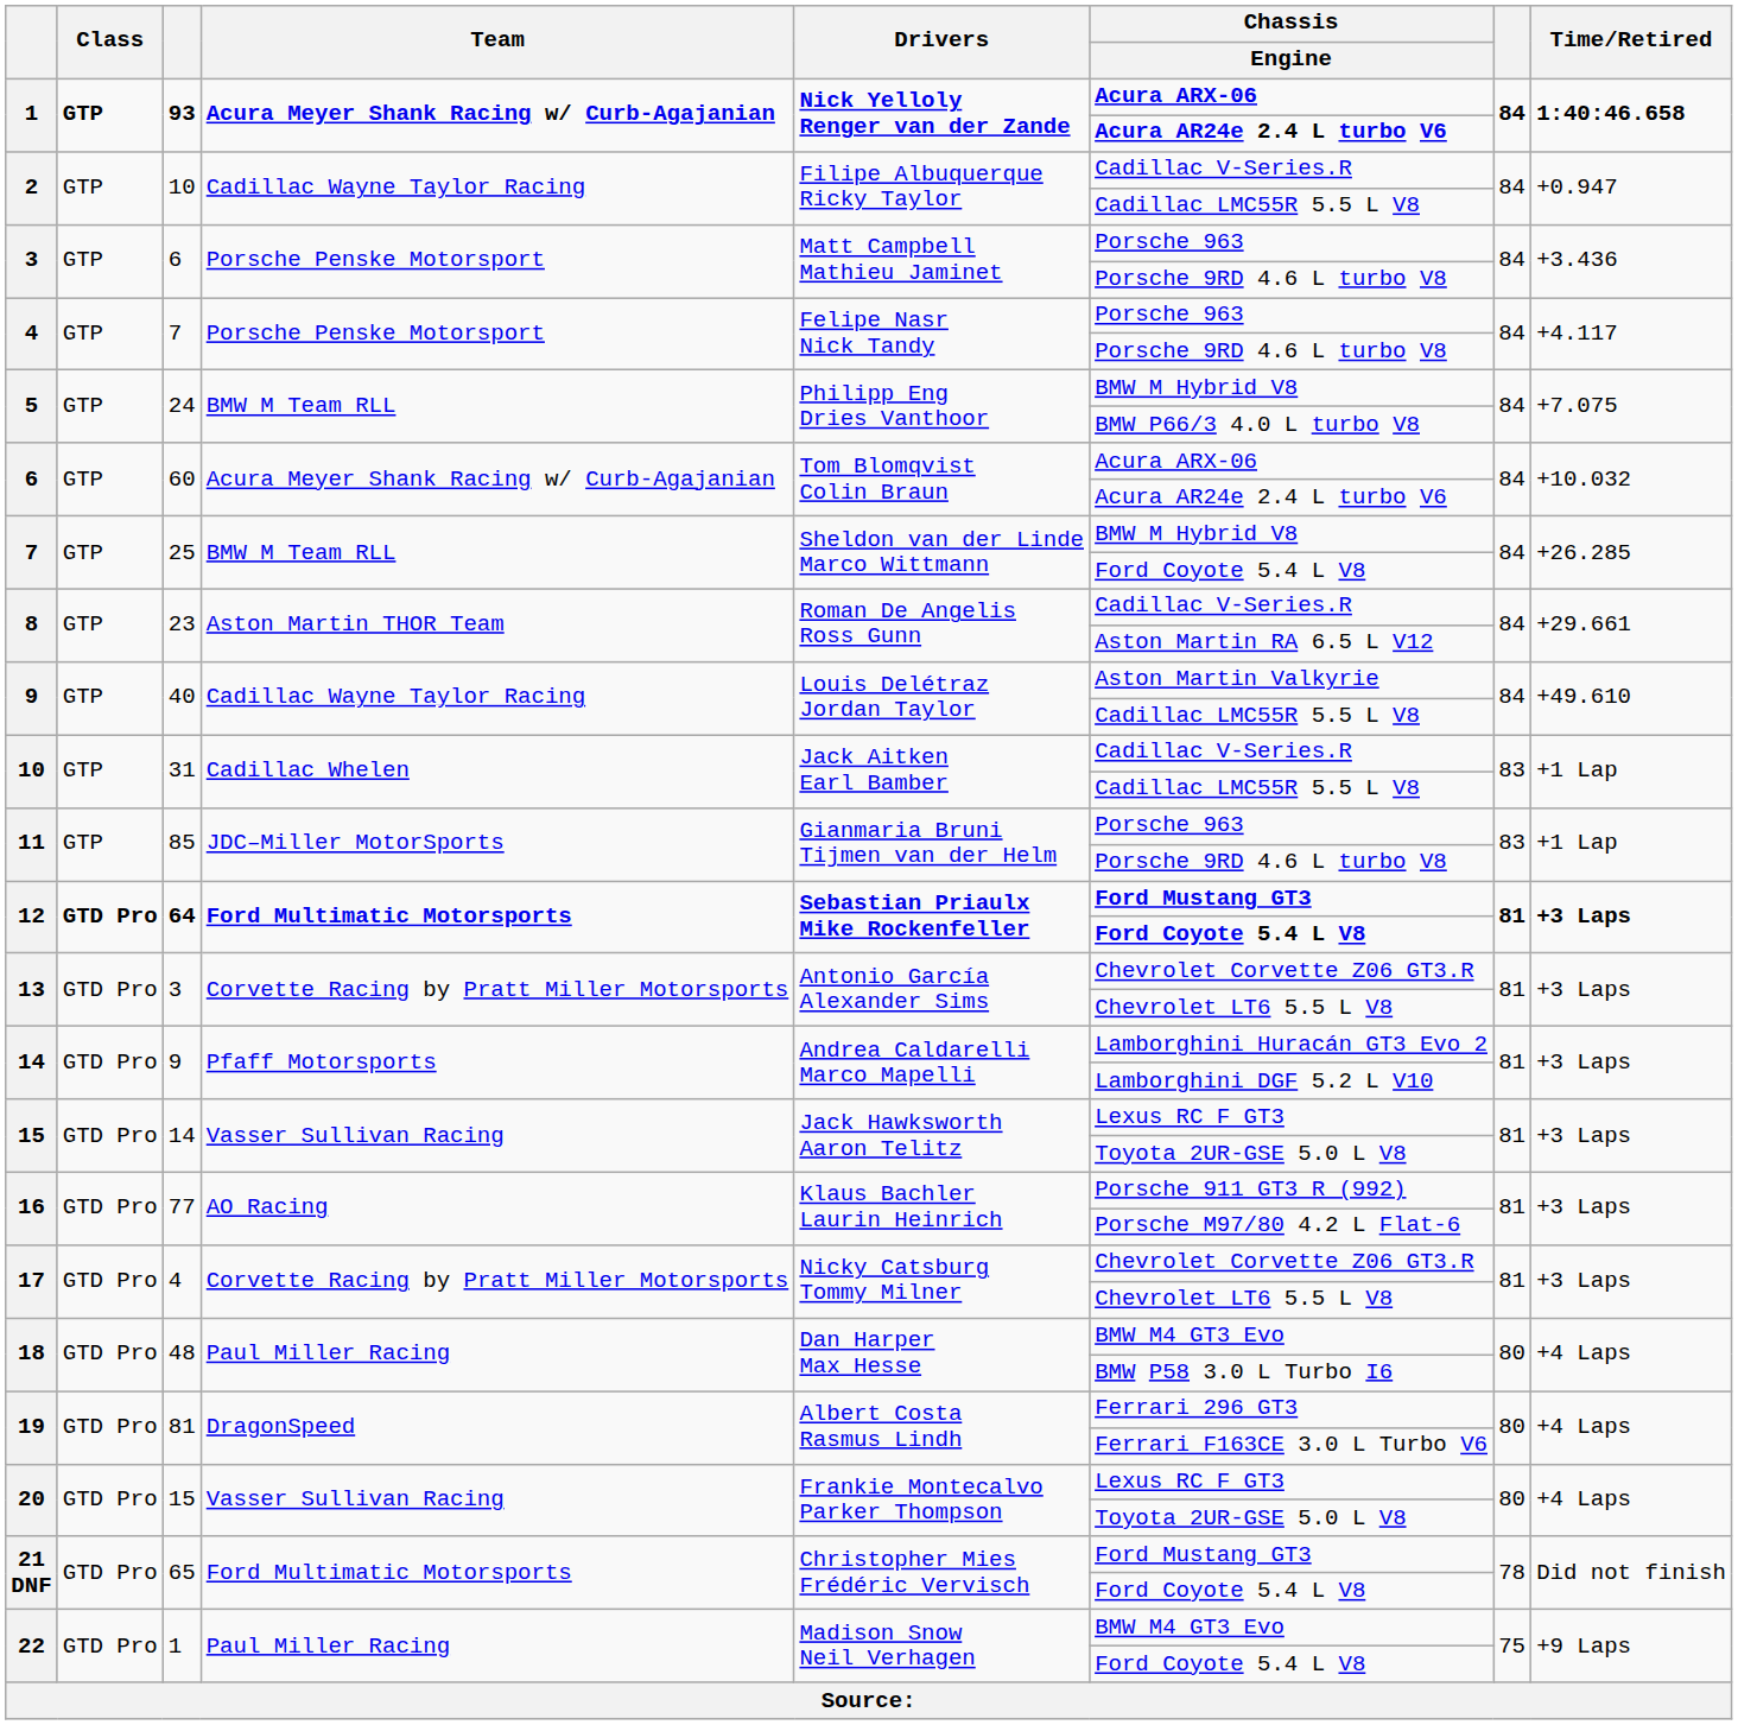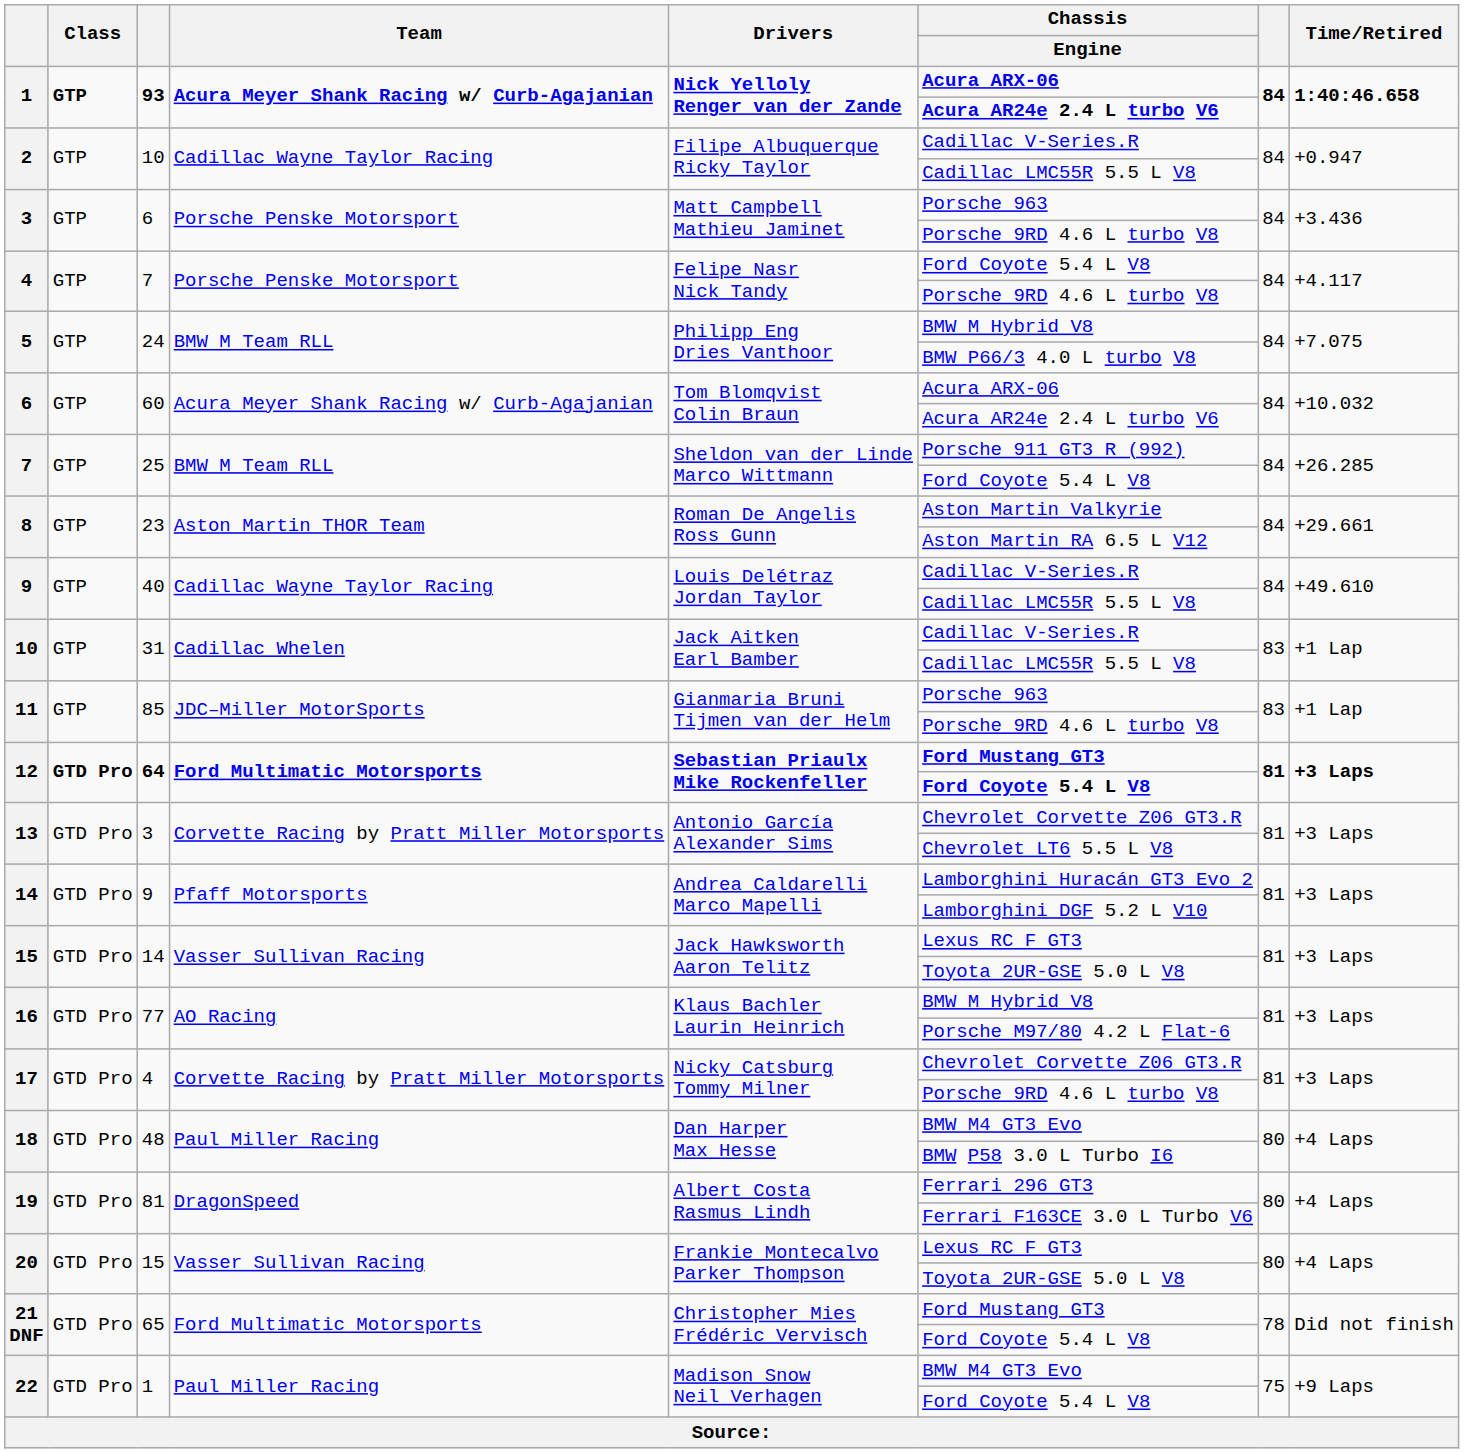row 9 | Chassis / Engine: Porsche 963 -> Ford Coyote 5.4 L V8
row 15 | Chassis / Engine: BMW M Hybrid V8 -> Porsche 911 GT3 R (992)
row 17 | Chassis / Engine: Cadillac V-Series.R -> Aston Martin Valkyrie
row 19 | Chassis / Engine: Aston Martin Valkyrie -> Cadillac V-Series.R
row 33 | Chassis / Engine: Porsche 911 GT3 R (992) -> BMW M Hybrid V8
row 36 | Chassis / Engine: Chevrolet LT6 5.5 L V8 -> Porsche 9RD 4.6 L turbo V8
